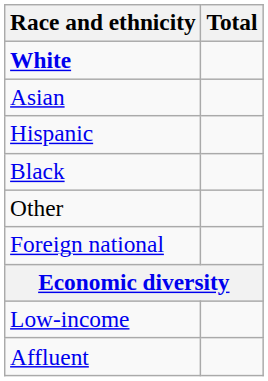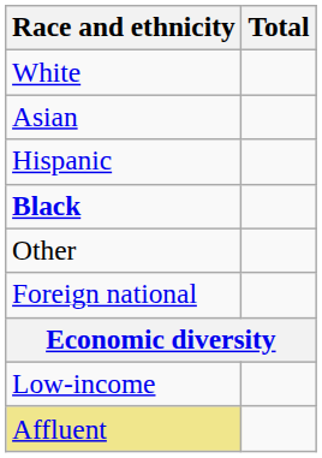White | Race and ethnicity: bold -> normal
Black | Race and ethnicity: normal -> bold
Affluent | Race and ethnicity: no background -> khaki background
